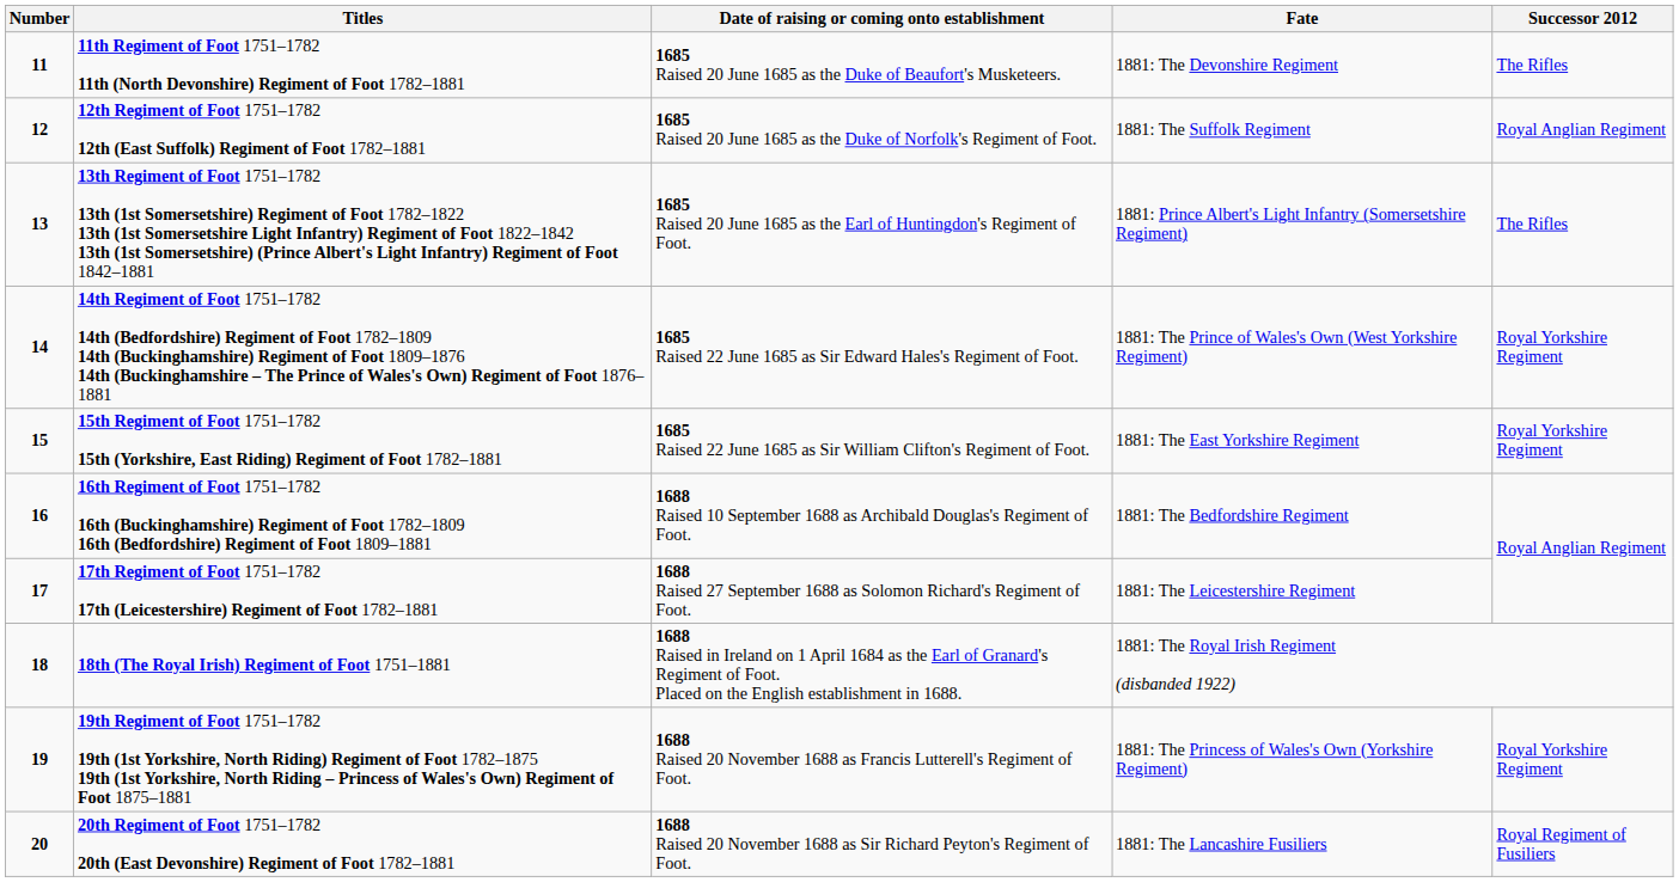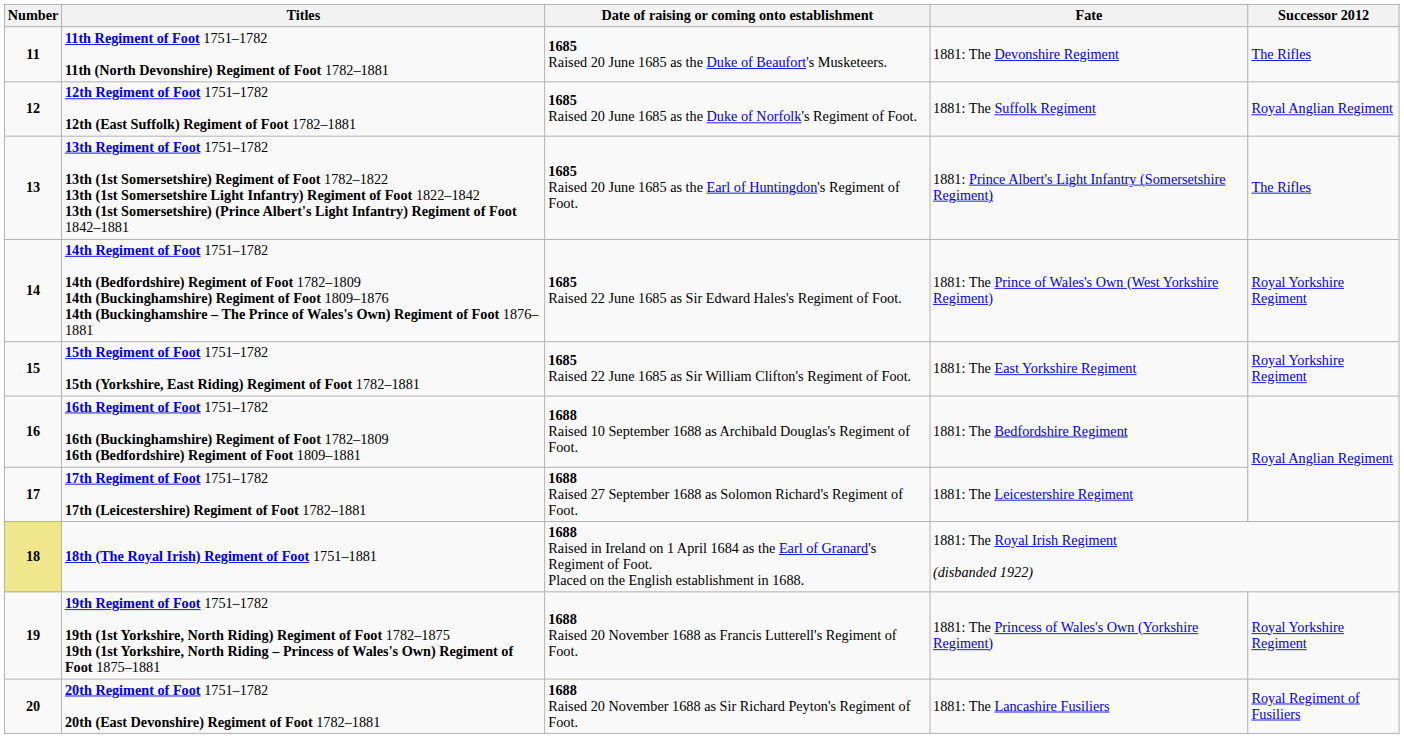18th (The Royal Irish) Regiment of Foot 1751–1881 | Number: no background -> khaki background
